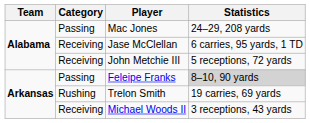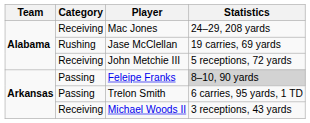Mac Jones | Category: Passing -> Receiving
Jase McClellan | Category: Receiving -> Rushing
Jase McClellan | Statistics: 6 carries, 95 yards, 1 TD -> 19 carries, 69 yards
Trelon Smith | Category: Rushing -> Passing
Trelon Smith | Statistics: 19 carries, 69 yards -> 6 carries, 95 yards, 1 TD
